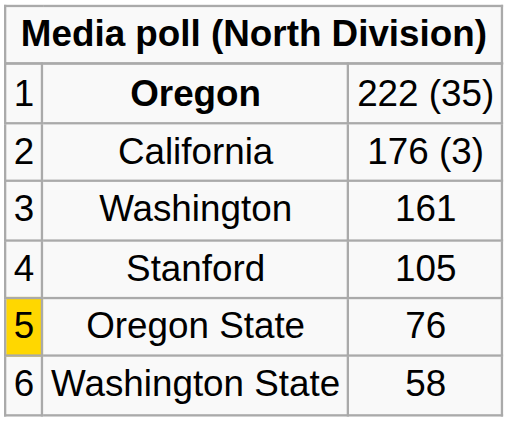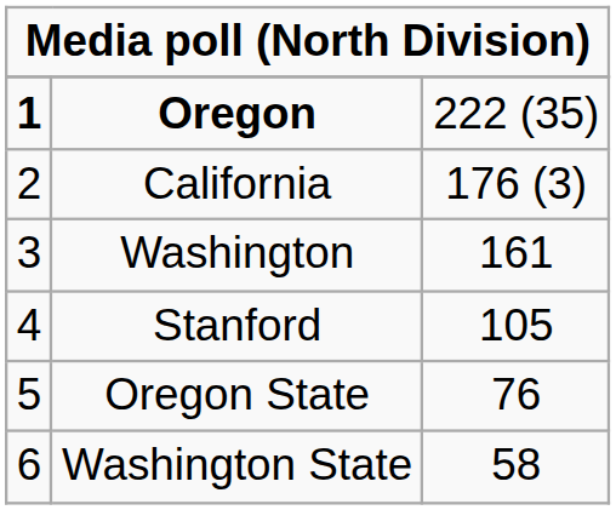Oregon | column 1: normal -> bold
Oregon State | column 1: gold background -> no background
